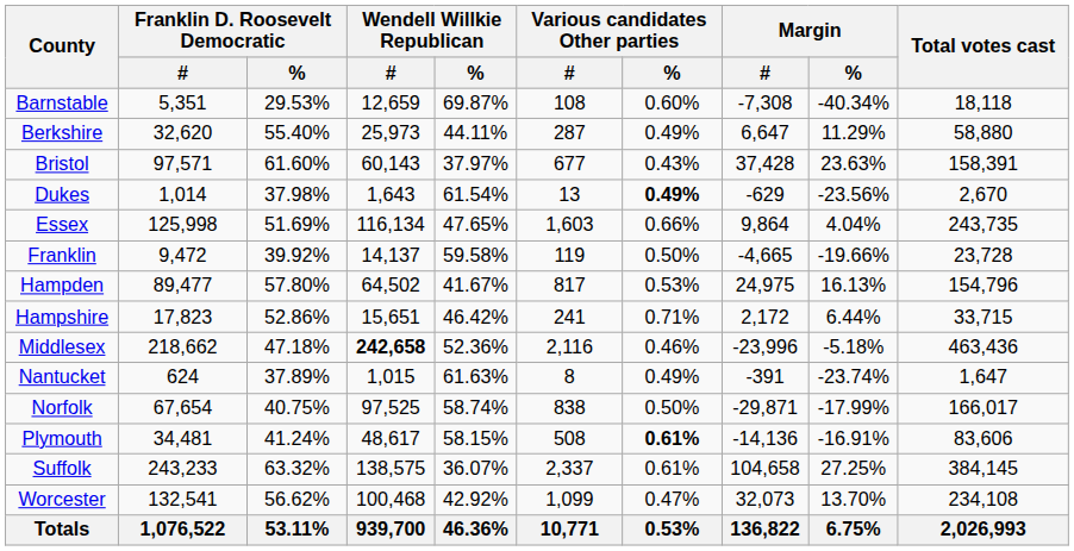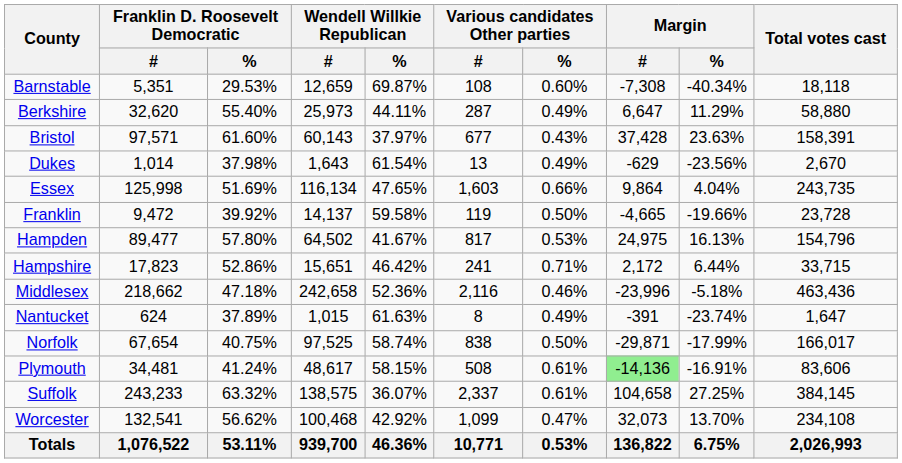Dukes | Various candidates Other parties / %: bold -> normal
Middlesex | Wendell Willkie Republican / #: bold -> normal
Plymouth | Various candidates Other parties / %: bold -> normal
Plymouth | Margin / #: no background -> lightgreen background
